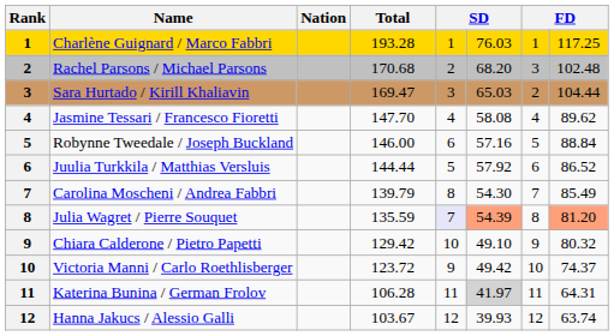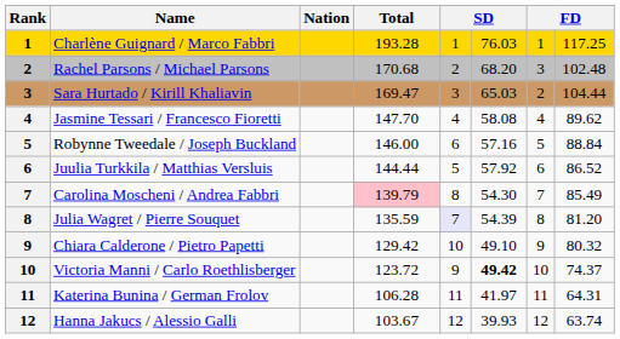Carolina Moscheni / Andrea Fabbri | Total: no background -> pink background
Julia Wagret / Pierre Souquet | column 6: lightsalmon background -> no background
Julia Wagret / Pierre Souquet | column 8: lightsalmon background -> no background
Victoria Manni / Carlo Roethlisberger | column 6: normal -> bold
Katerina Bunina / German Frolov | column 6: lightgrey background -> no background
